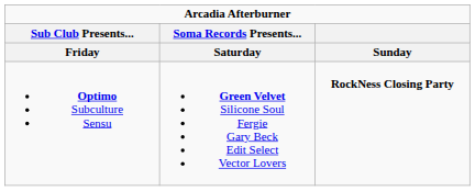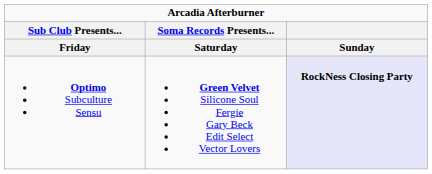Optimo Subculture Sensu | Sunday: no background -> lavender background
